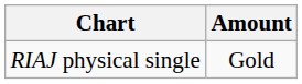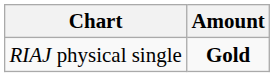RIAJ physical single | Amount: normal -> bold
